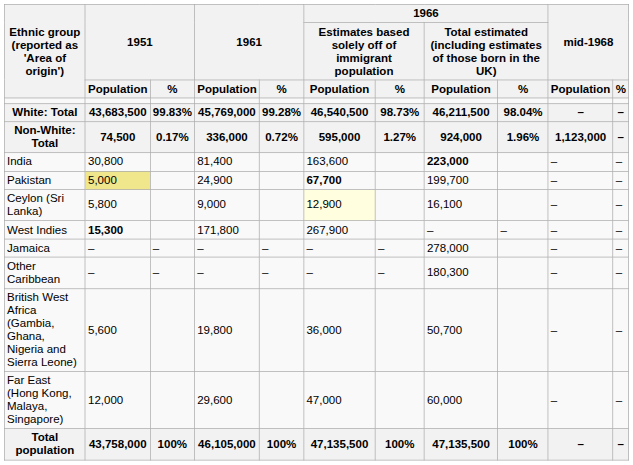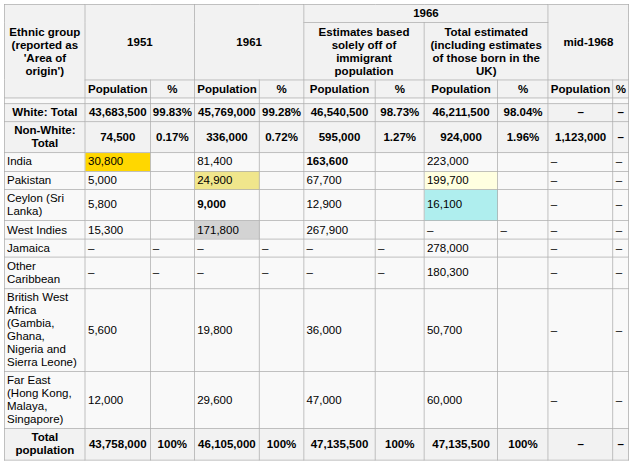India | 1951 / Population: no background -> gold background
India | column 6: normal -> bold
India | column 8: bold -> normal
Pakistan | 1951 / Population: khaki background -> no background
Pakistan | 1961 / Population: no background -> khaki background
Pakistan | column 6: bold -> normal
Pakistan | column 8: no background -> lightyellow background
Ceylon (Sri Lanka) | 1961 / Population: normal -> bold
Ceylon (Sri Lanka) | column 6: lightyellow background -> no background
Ceylon (Sri Lanka) | column 8: no background -> paleturquoise background
West Indies | 1951 / Population: bold -> normal
West Indies | 1961 / Population: no background -> lightgrey background
